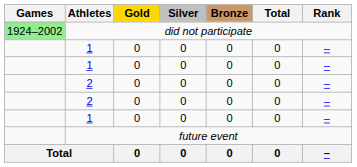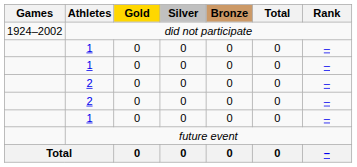did not participate | Games: lightgreen background -> no background
